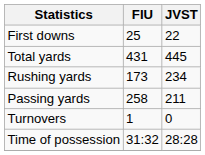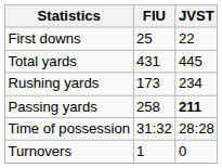Passing yards | JVST: normal -> bold
rows swapped: Turnovers <-> Time of possession
